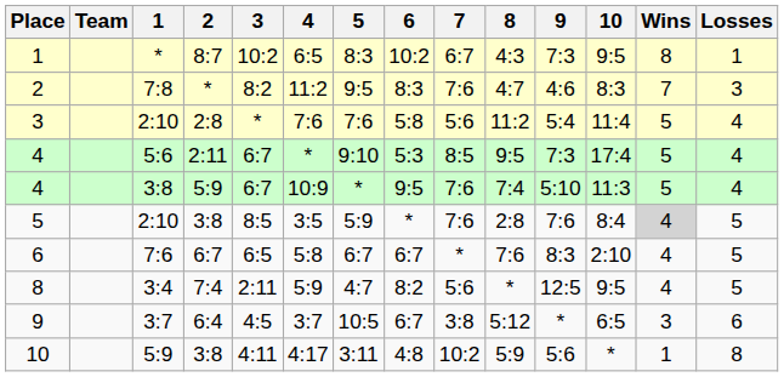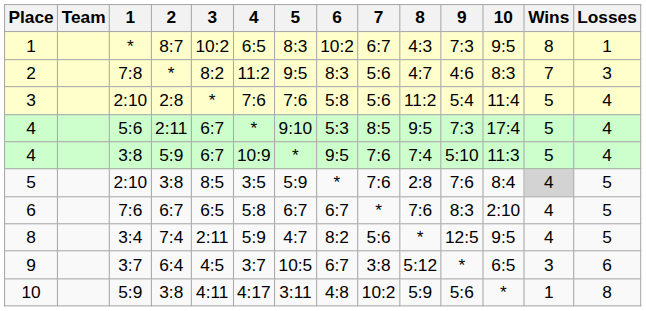7:8 | 7: 7:6 -> 5:6
